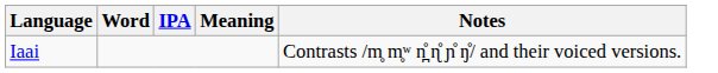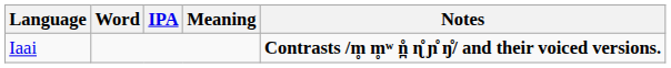Iaai | Notes: normal -> bold
